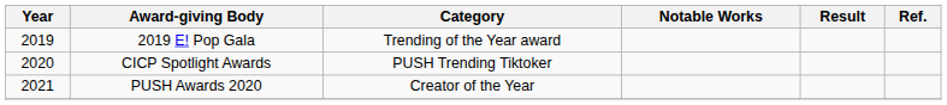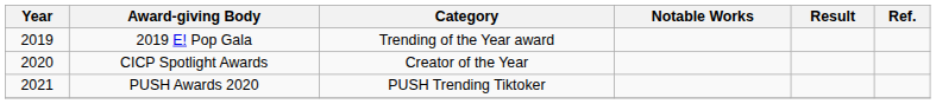CICP Spotlight Awards | Category: PUSH Trending Tiktoker -> Creator of the Year
PUSH Awards 2020 | Category: Creator of the Year -> PUSH Trending Tiktoker
